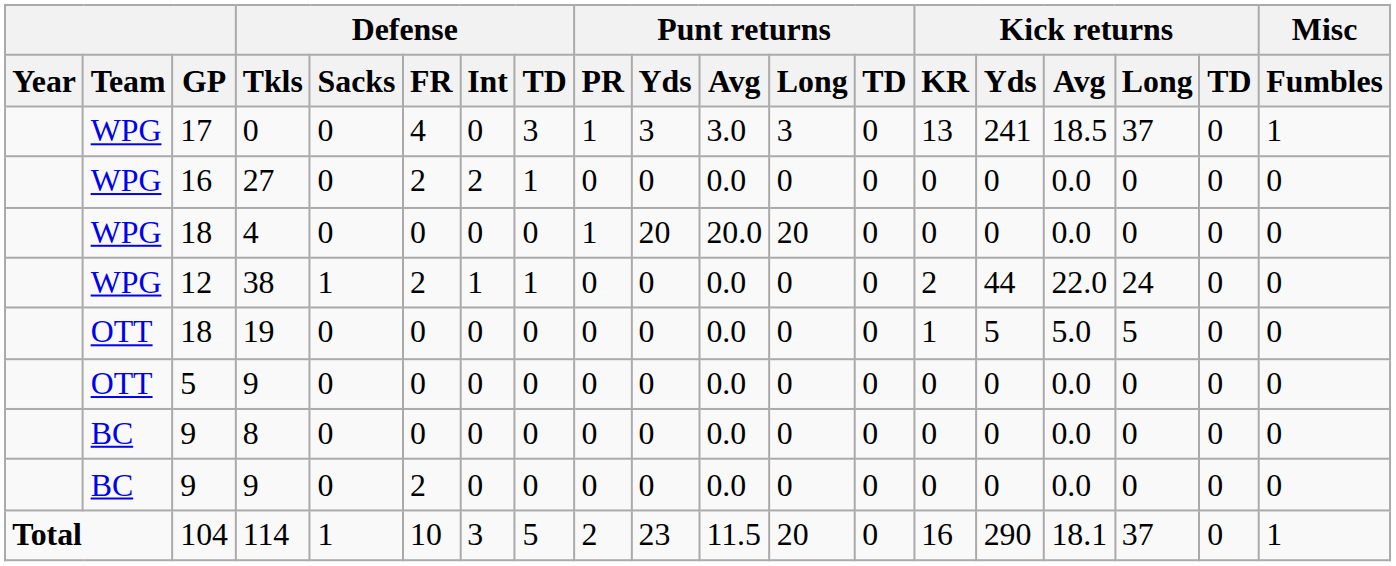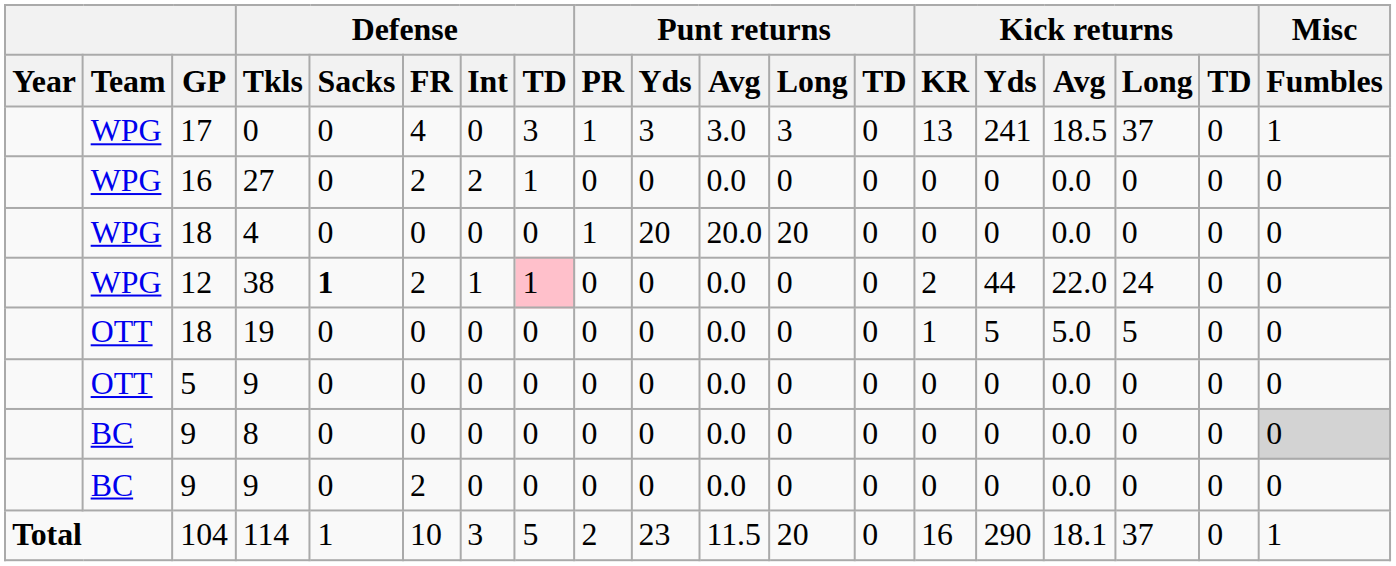38 | Defense / Sacks: normal -> bold
38 | Defense / TD: no background -> pink background
8 | Misc / Fumbles: no background -> lightgrey background
